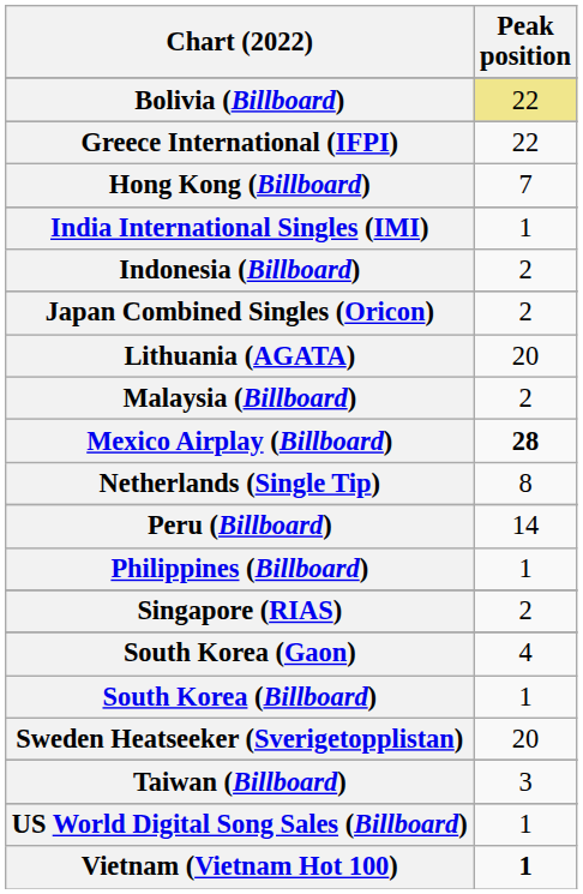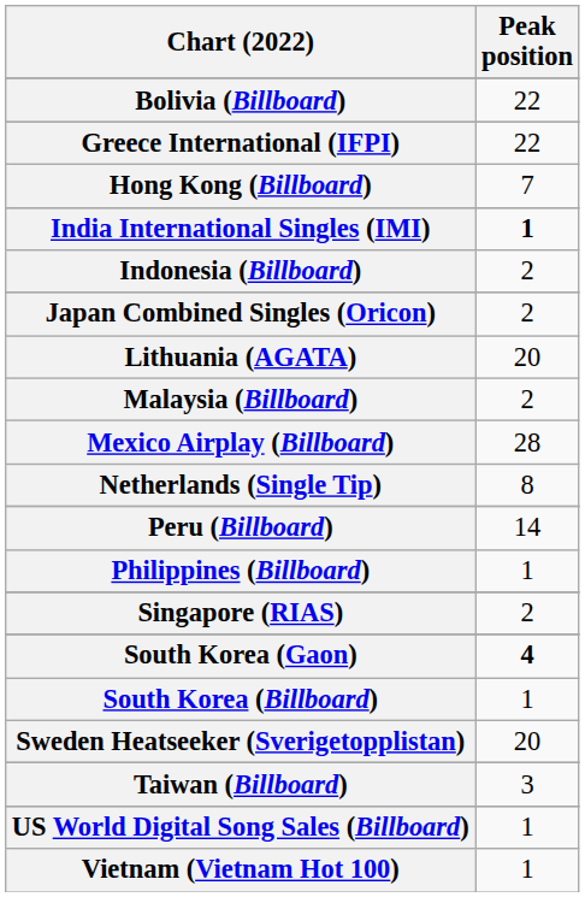Bolivia (Billboard) | Peak position: khaki background -> no background
India International Singles (IMI) | Peak position: normal -> bold
Mexico Airplay (Billboard) | Peak position: bold -> normal
South Korea (Gaon) | Peak position: normal -> bold
Vietnam (Vietnam Hot 100) | Peak position: bold -> normal
